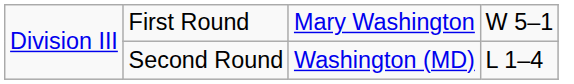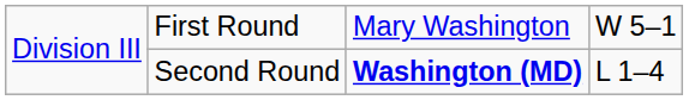Division III / Second Round | column 3: normal -> bold
